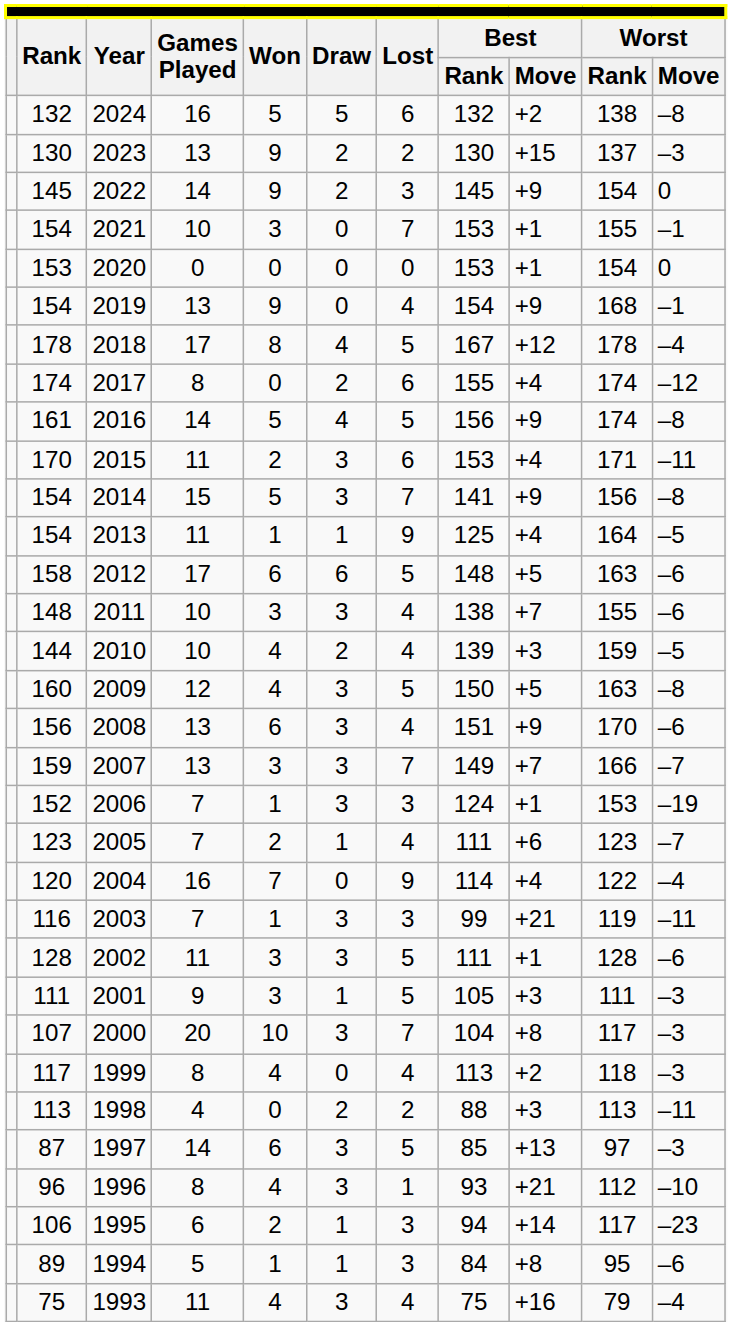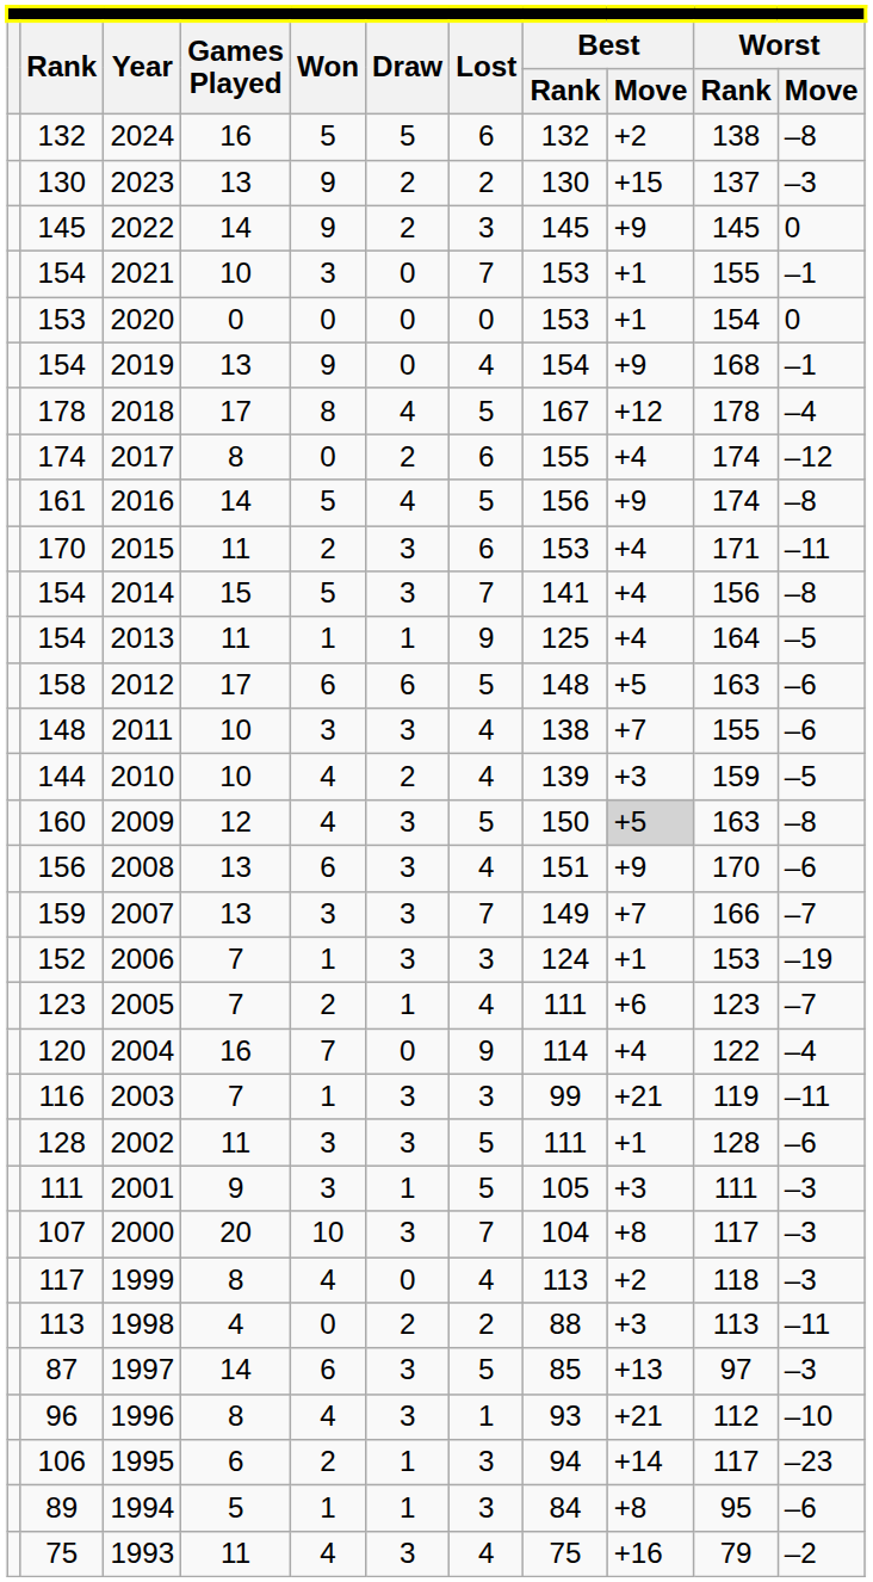2022 | Worst / Rank: 154 -> 145
2014 | Best / Move: +9 -> +4
2009 | Best / Move: no background -> lightgrey background
1993 | Worst / Move: –4 -> –2
